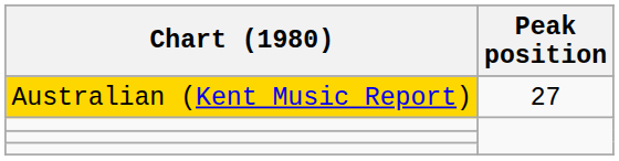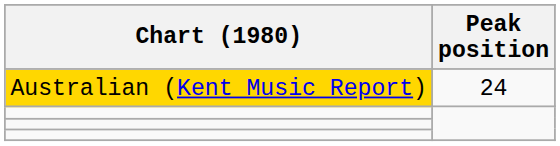row 2 | Peak position: 27 -> 24
